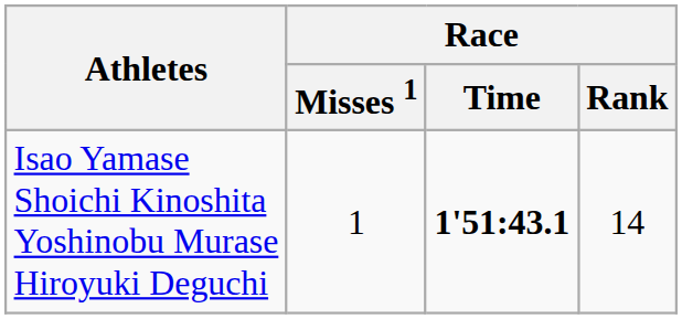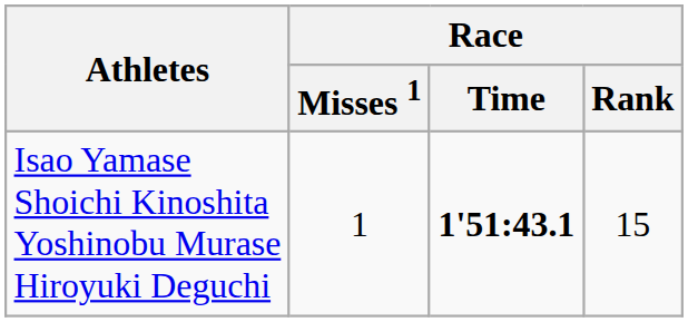row 3 | Race / Rank: 14 -> 15
